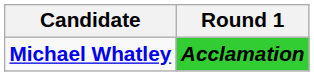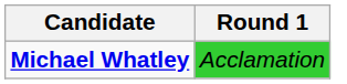Michael Whatley | Round 1: bold -> normal
